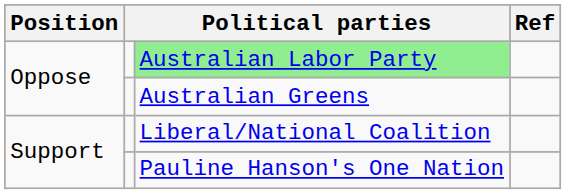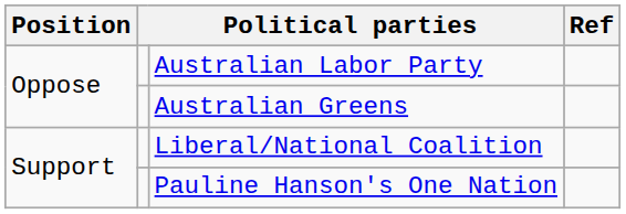Australian Labor Party | column 3: lightgreen background -> no background
